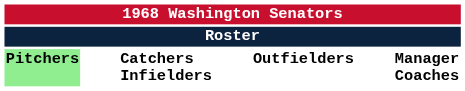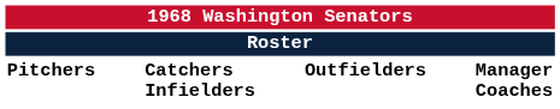Pitchers | column 1: lightgreen background -> no background
